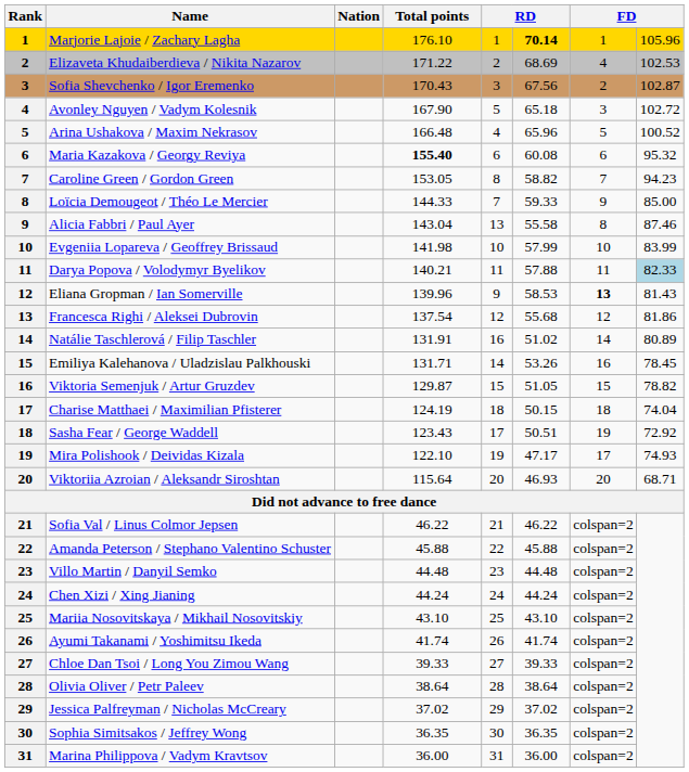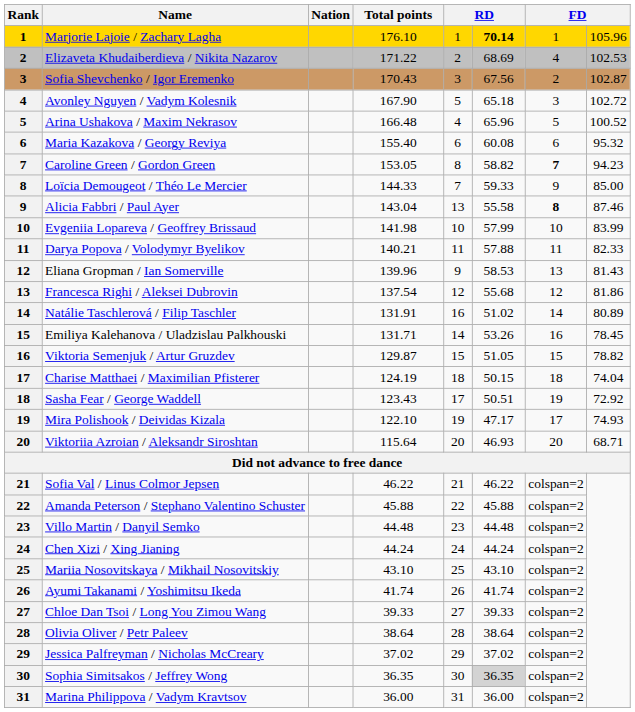Maria Kazakova / Georgy Reviya | Total points: bold -> normal
Caroline Green / Gordon Green | column 7: normal -> bold
Alicia Fabbri / Paul Ayer | column 7: normal -> bold
Darya Popova / Volodymyr Byelikov | column 8: lightblue background -> no background
Eliana Gropman / Ian Somerville | column 7: bold -> normal
Sophia Simitsakos / Jeffrey Wong | column 6: no background -> lightgrey background
